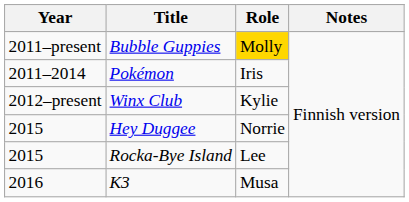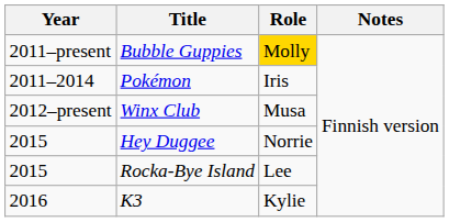Winx Club | Role: Kylie -> Musa
K3 | Role: Musa -> Kylie
